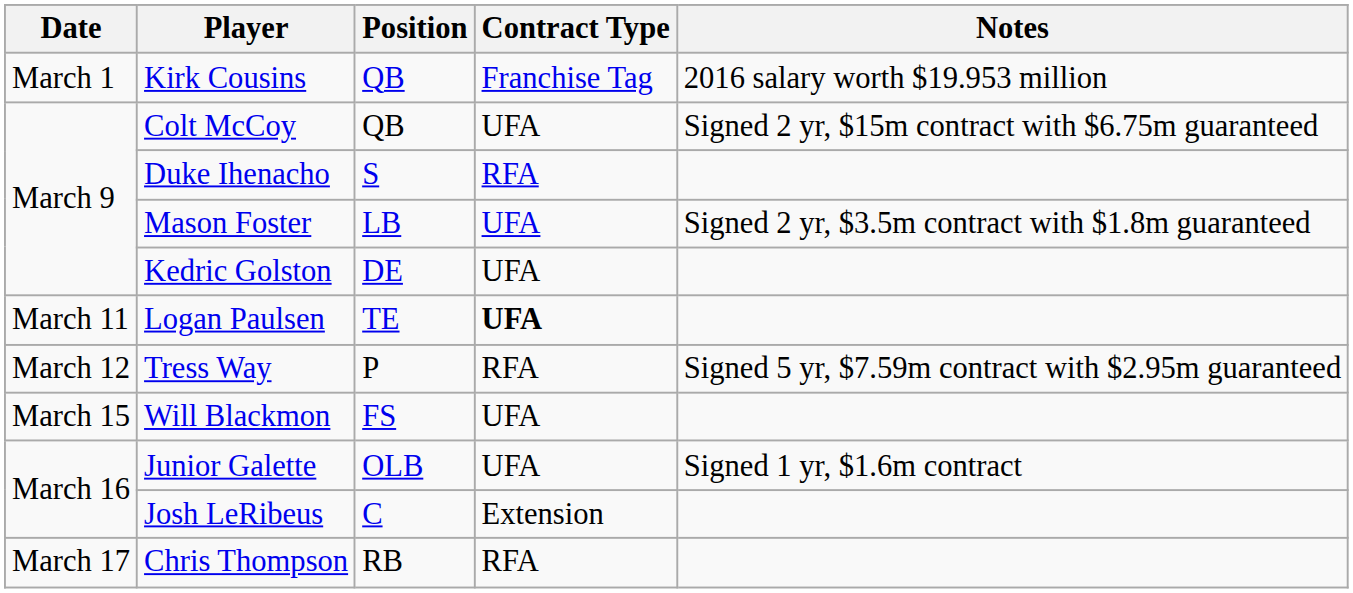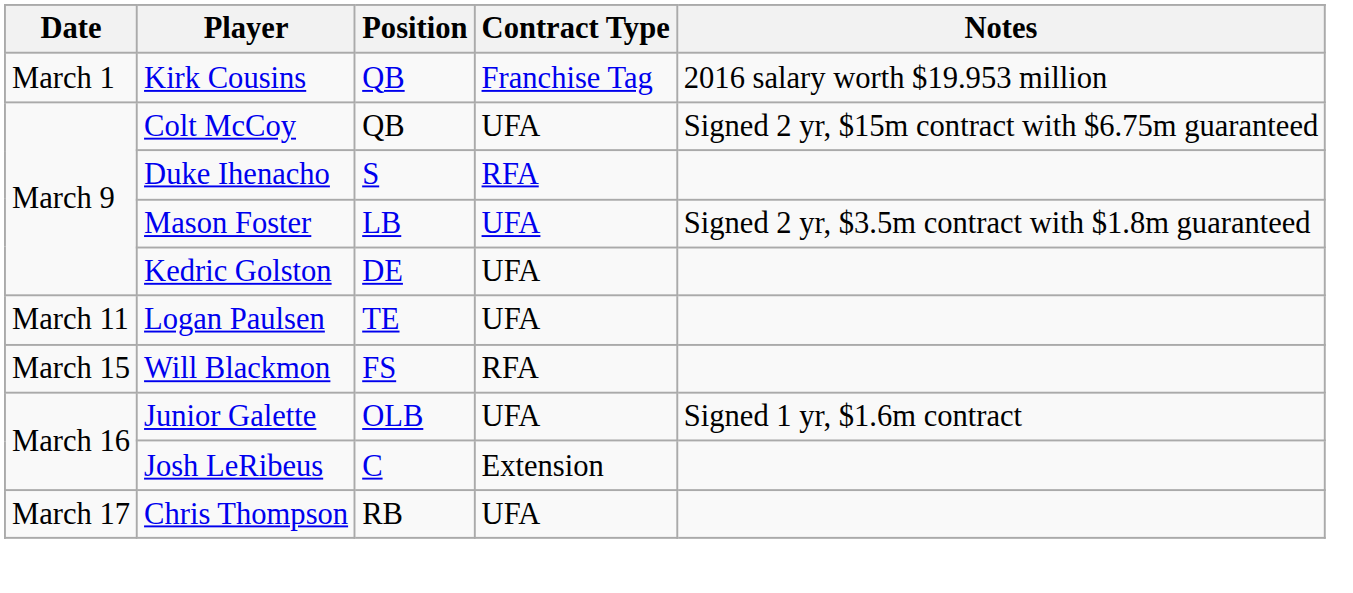Logan Paulsen | Contract Type: bold -> normal
- row: March 12 | Tress Way | P | RFA | Signed 5 yr, $7.59m contract with $2.95m guaranteed
Will Blackmon | Contract Type: UFA -> RFA
Chris Thompson | Contract Type: RFA -> UFA
